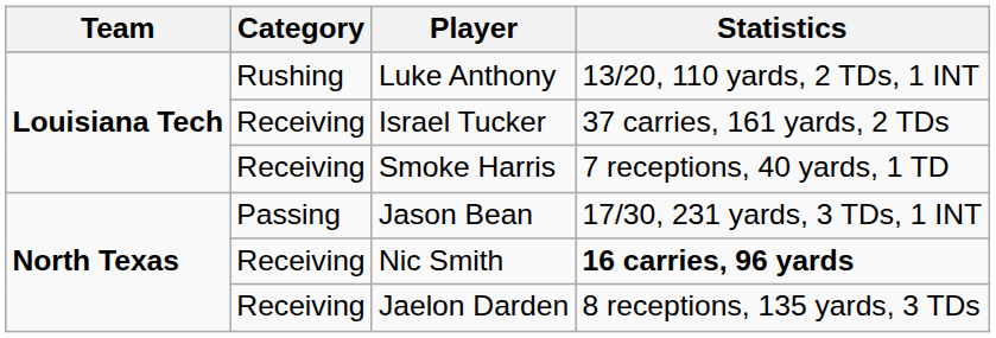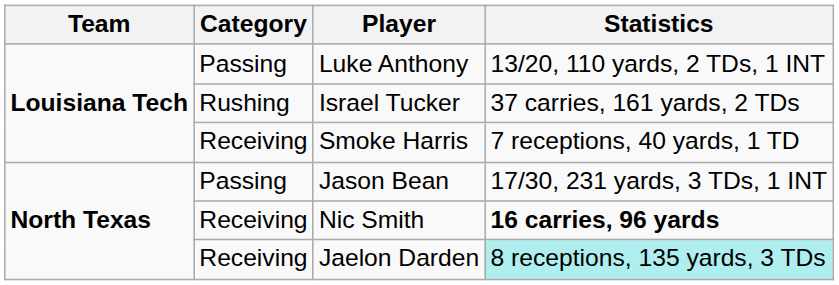Luke Anthony | Category: Rushing -> Passing
Israel Tucker | Category: Receiving -> Rushing
Jaelon Darden | Statistics: no background -> paleturquoise background
